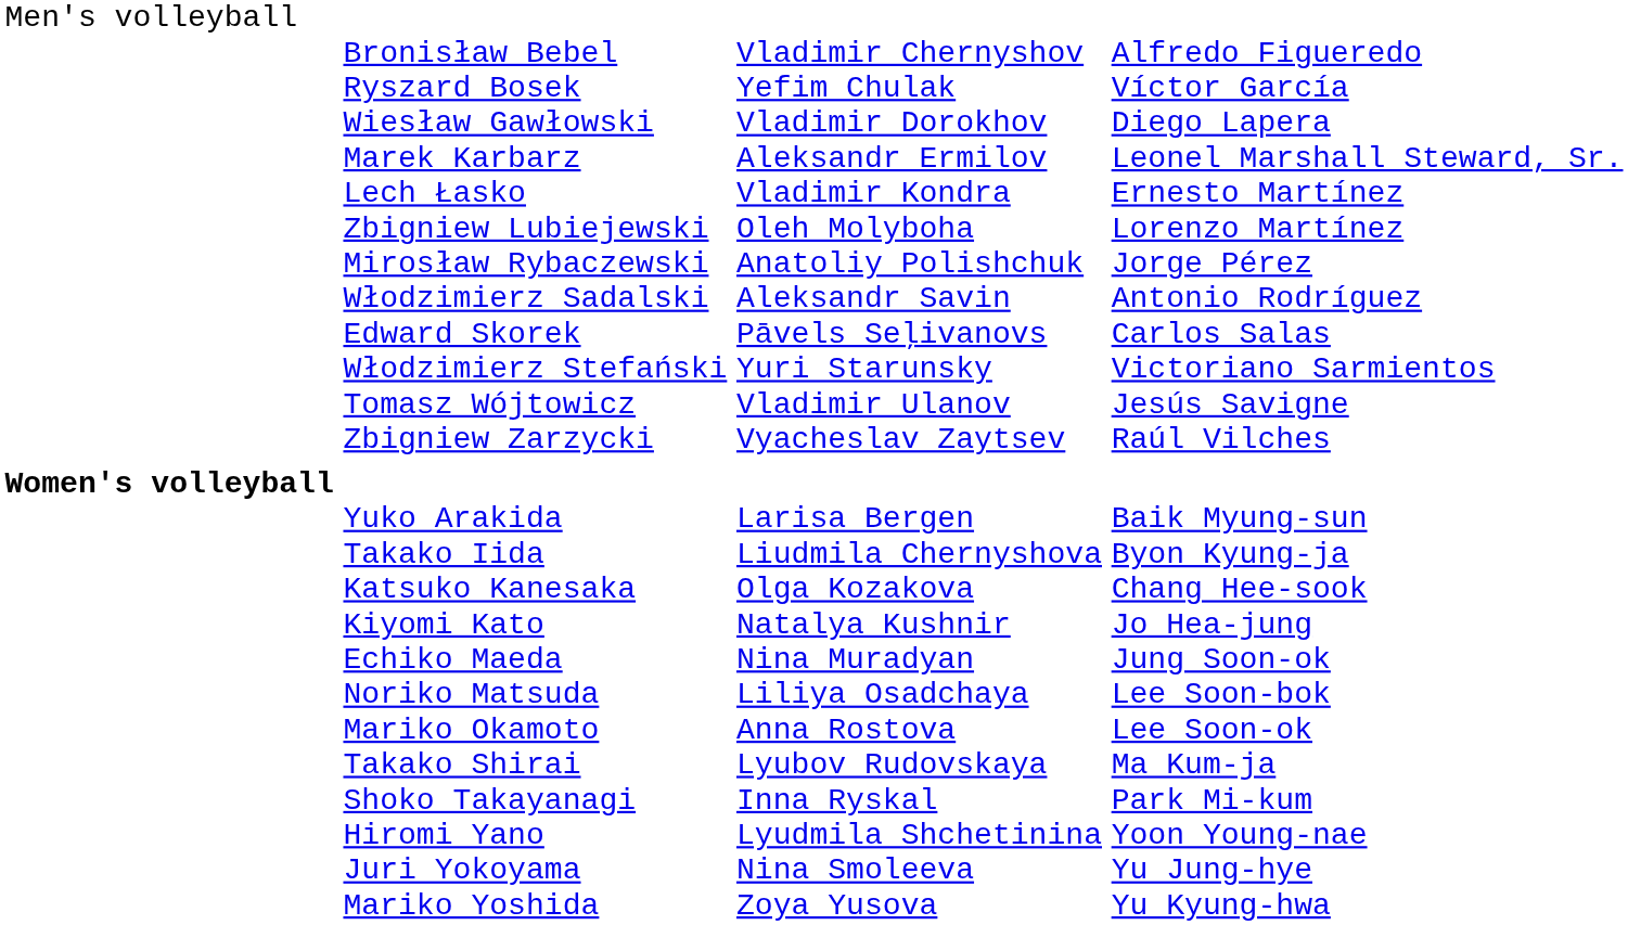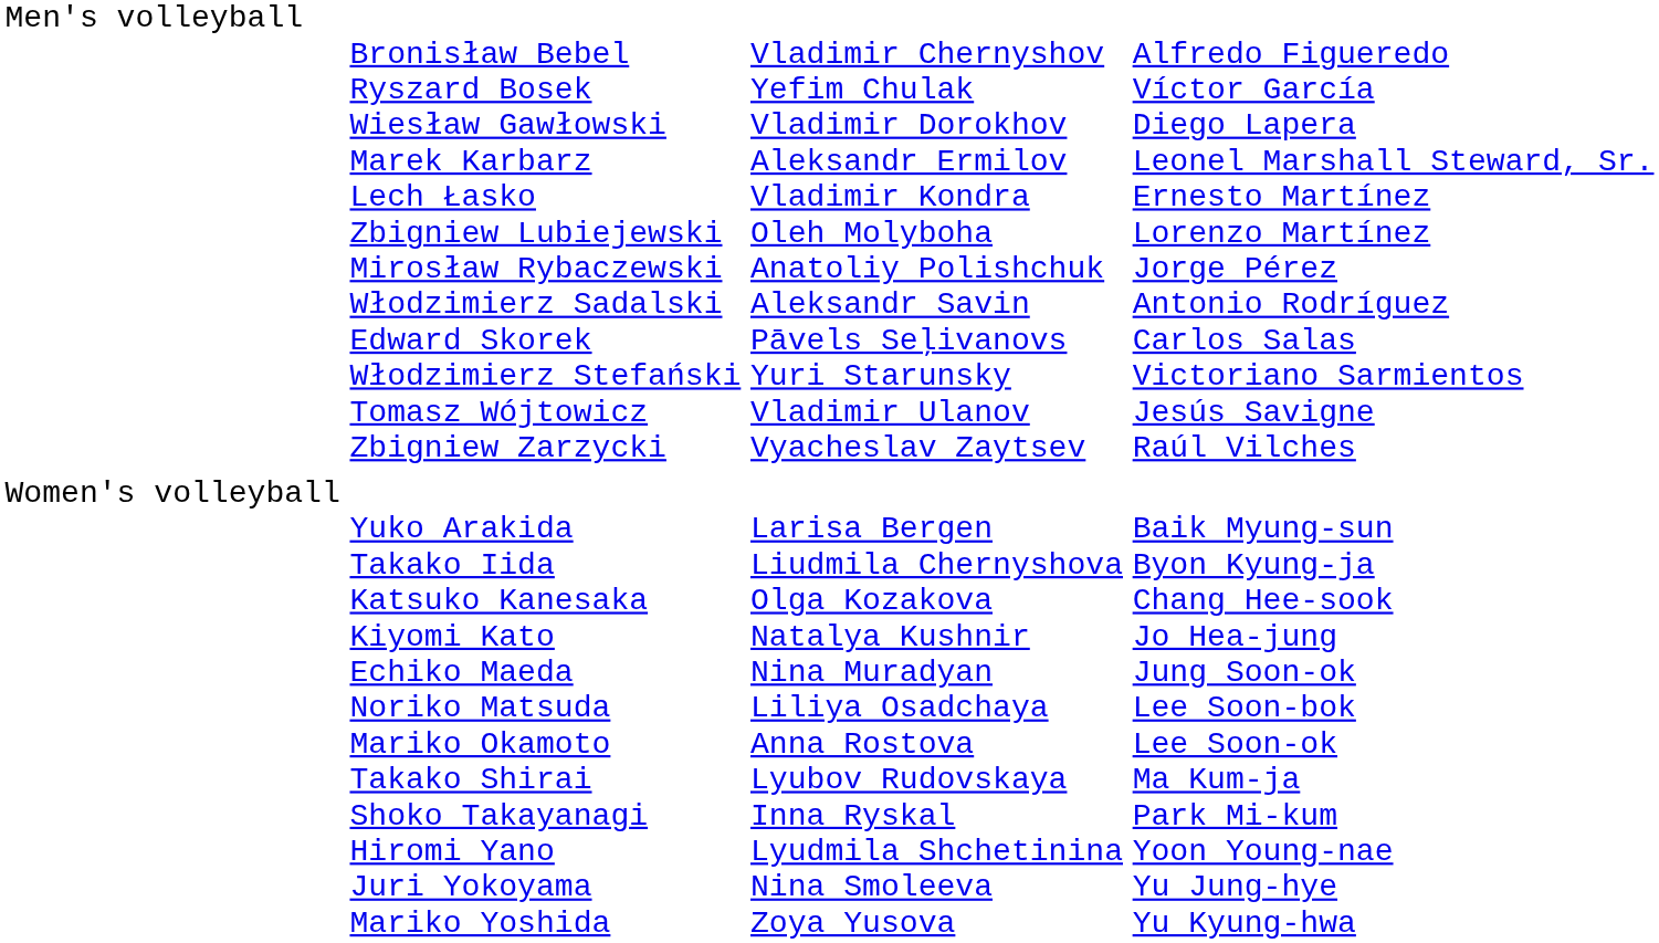Women's volleyball | column 1: bold -> normal
